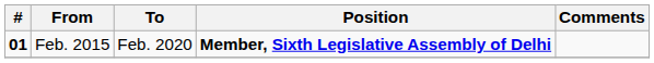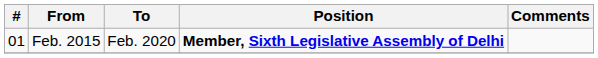Feb. 2015 | #: bold -> normal
